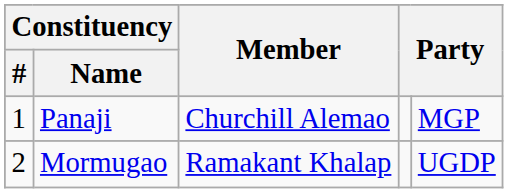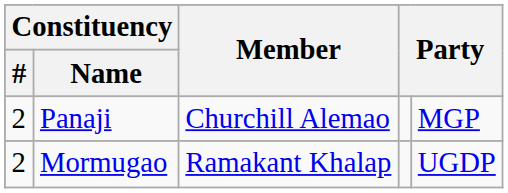Panaji | Constituency / #: 1 -> 2
